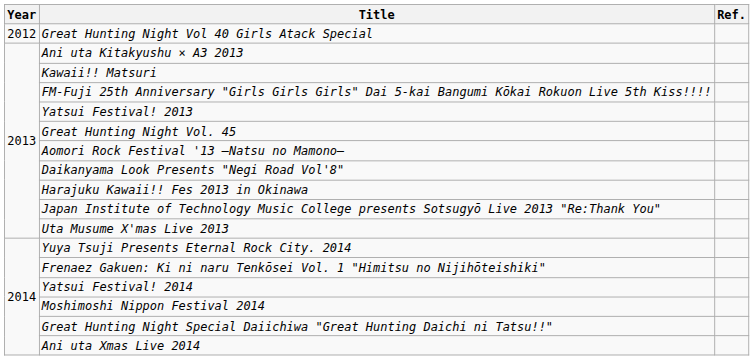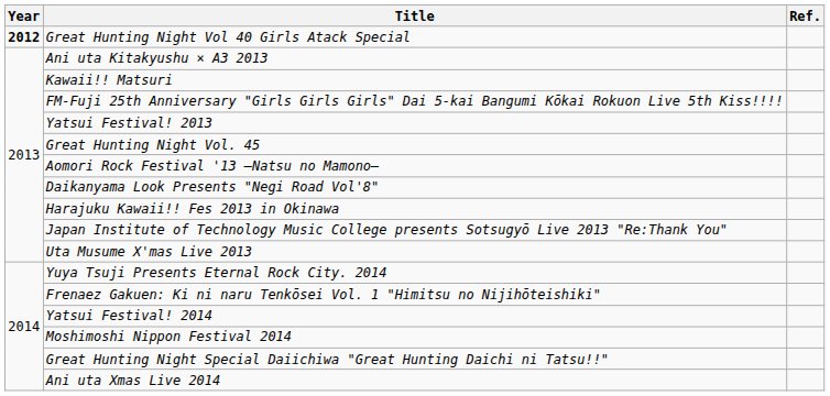Great Hunting Night Vol 40 Girls Atack Special | Year: normal -> bold
